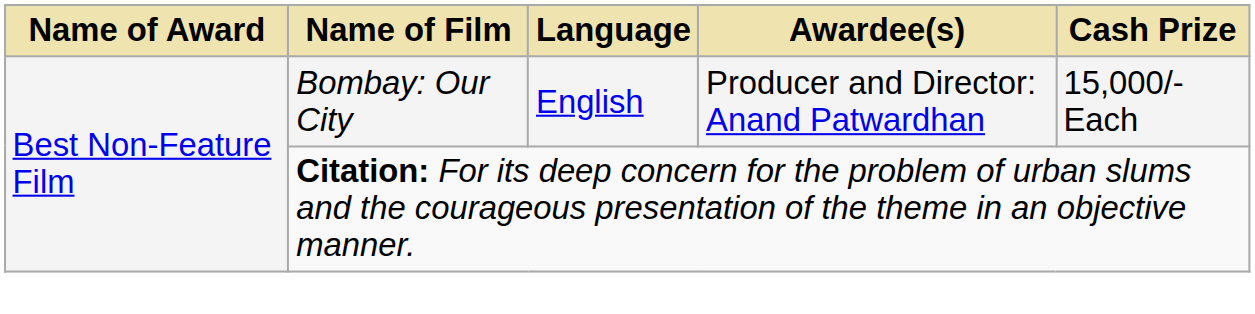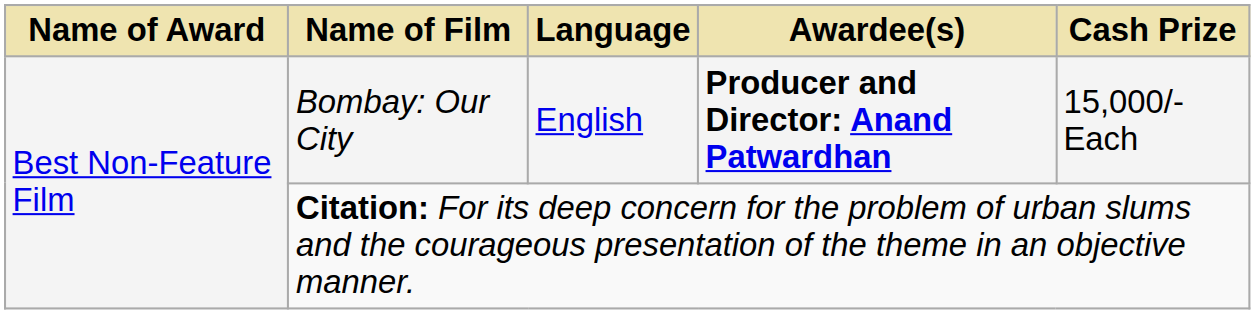Bombay: Our City | Awardee(s): normal -> bold
